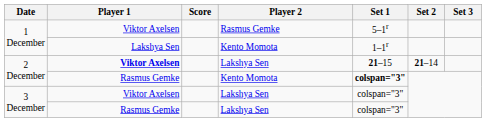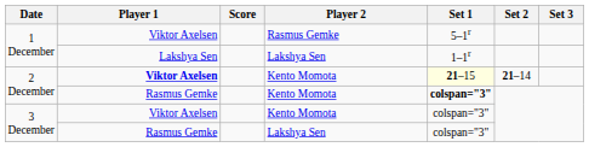1 December / Lakshya Sen | Player 2: Kento Momota -> Lakshya Sen
2 December / Viktor Axelsen | Player 2: Lakshya Sen -> Kento Momota
2 December / Viktor Axelsen | Set 1: no background -> lightyellow background
3 December / Viktor Axelsen | Player 2: Lakshya Sen -> Kento Momota
